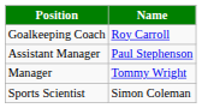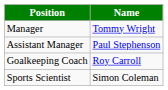rows swapped: Manager <-> Goalkeeping Coach
